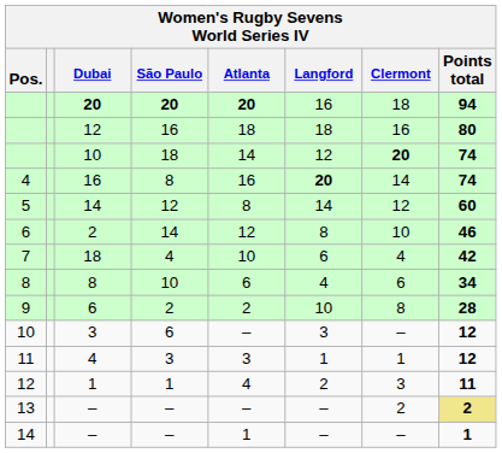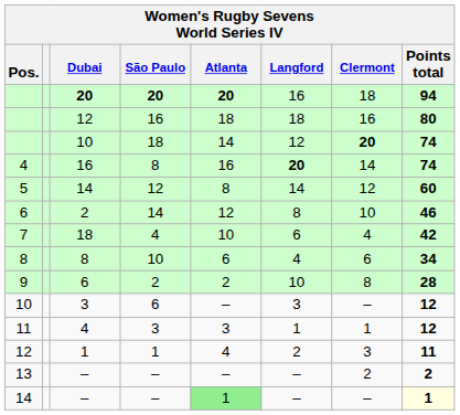13 / – | Points total: khaki background -> no background
14 / – | Atlanta: no background -> lightgreen background
14 / – | Points total: no background -> lightyellow background
